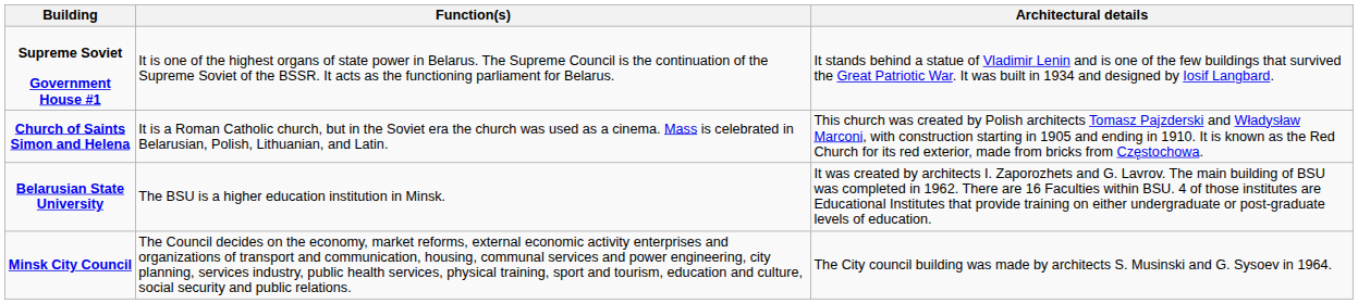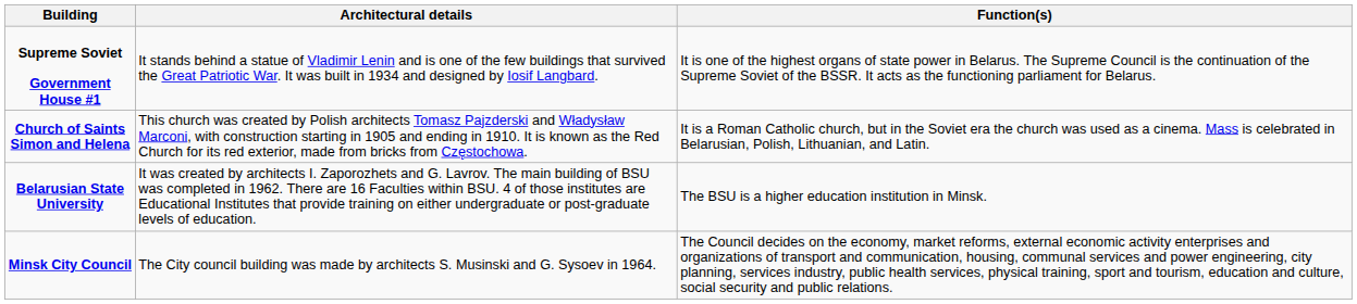columns swapped: Architectural details <-> Function(s)
